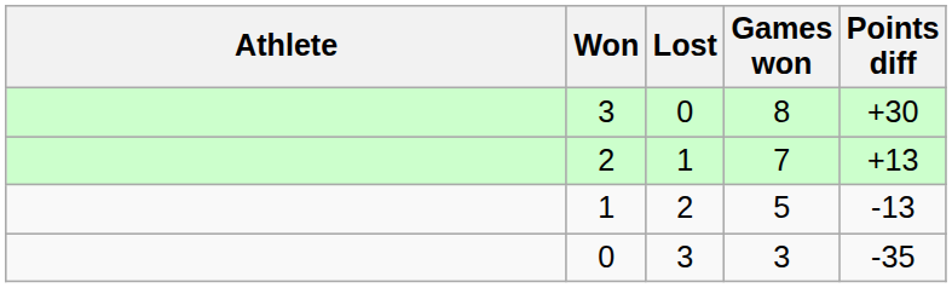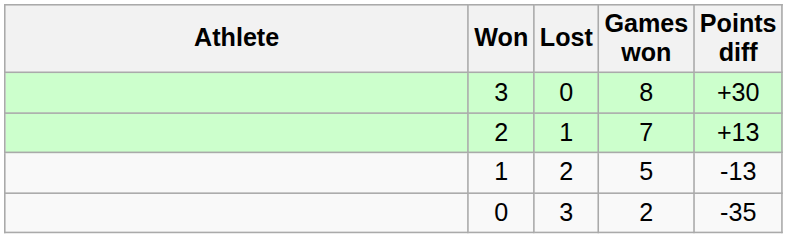row 5 | Games won: 3 -> 2
